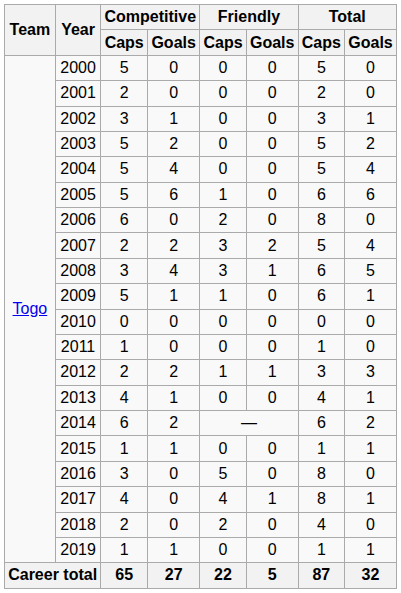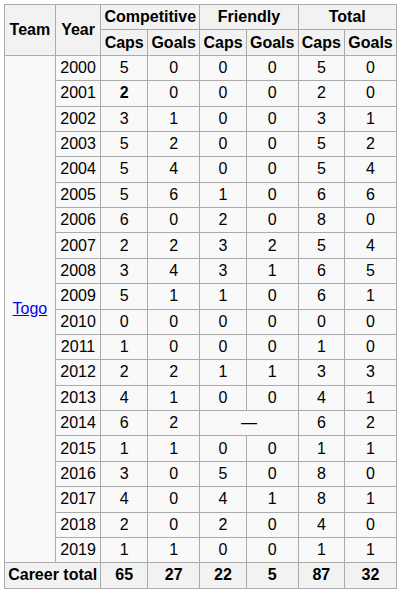2001 | Competitive / Caps: normal -> bold
